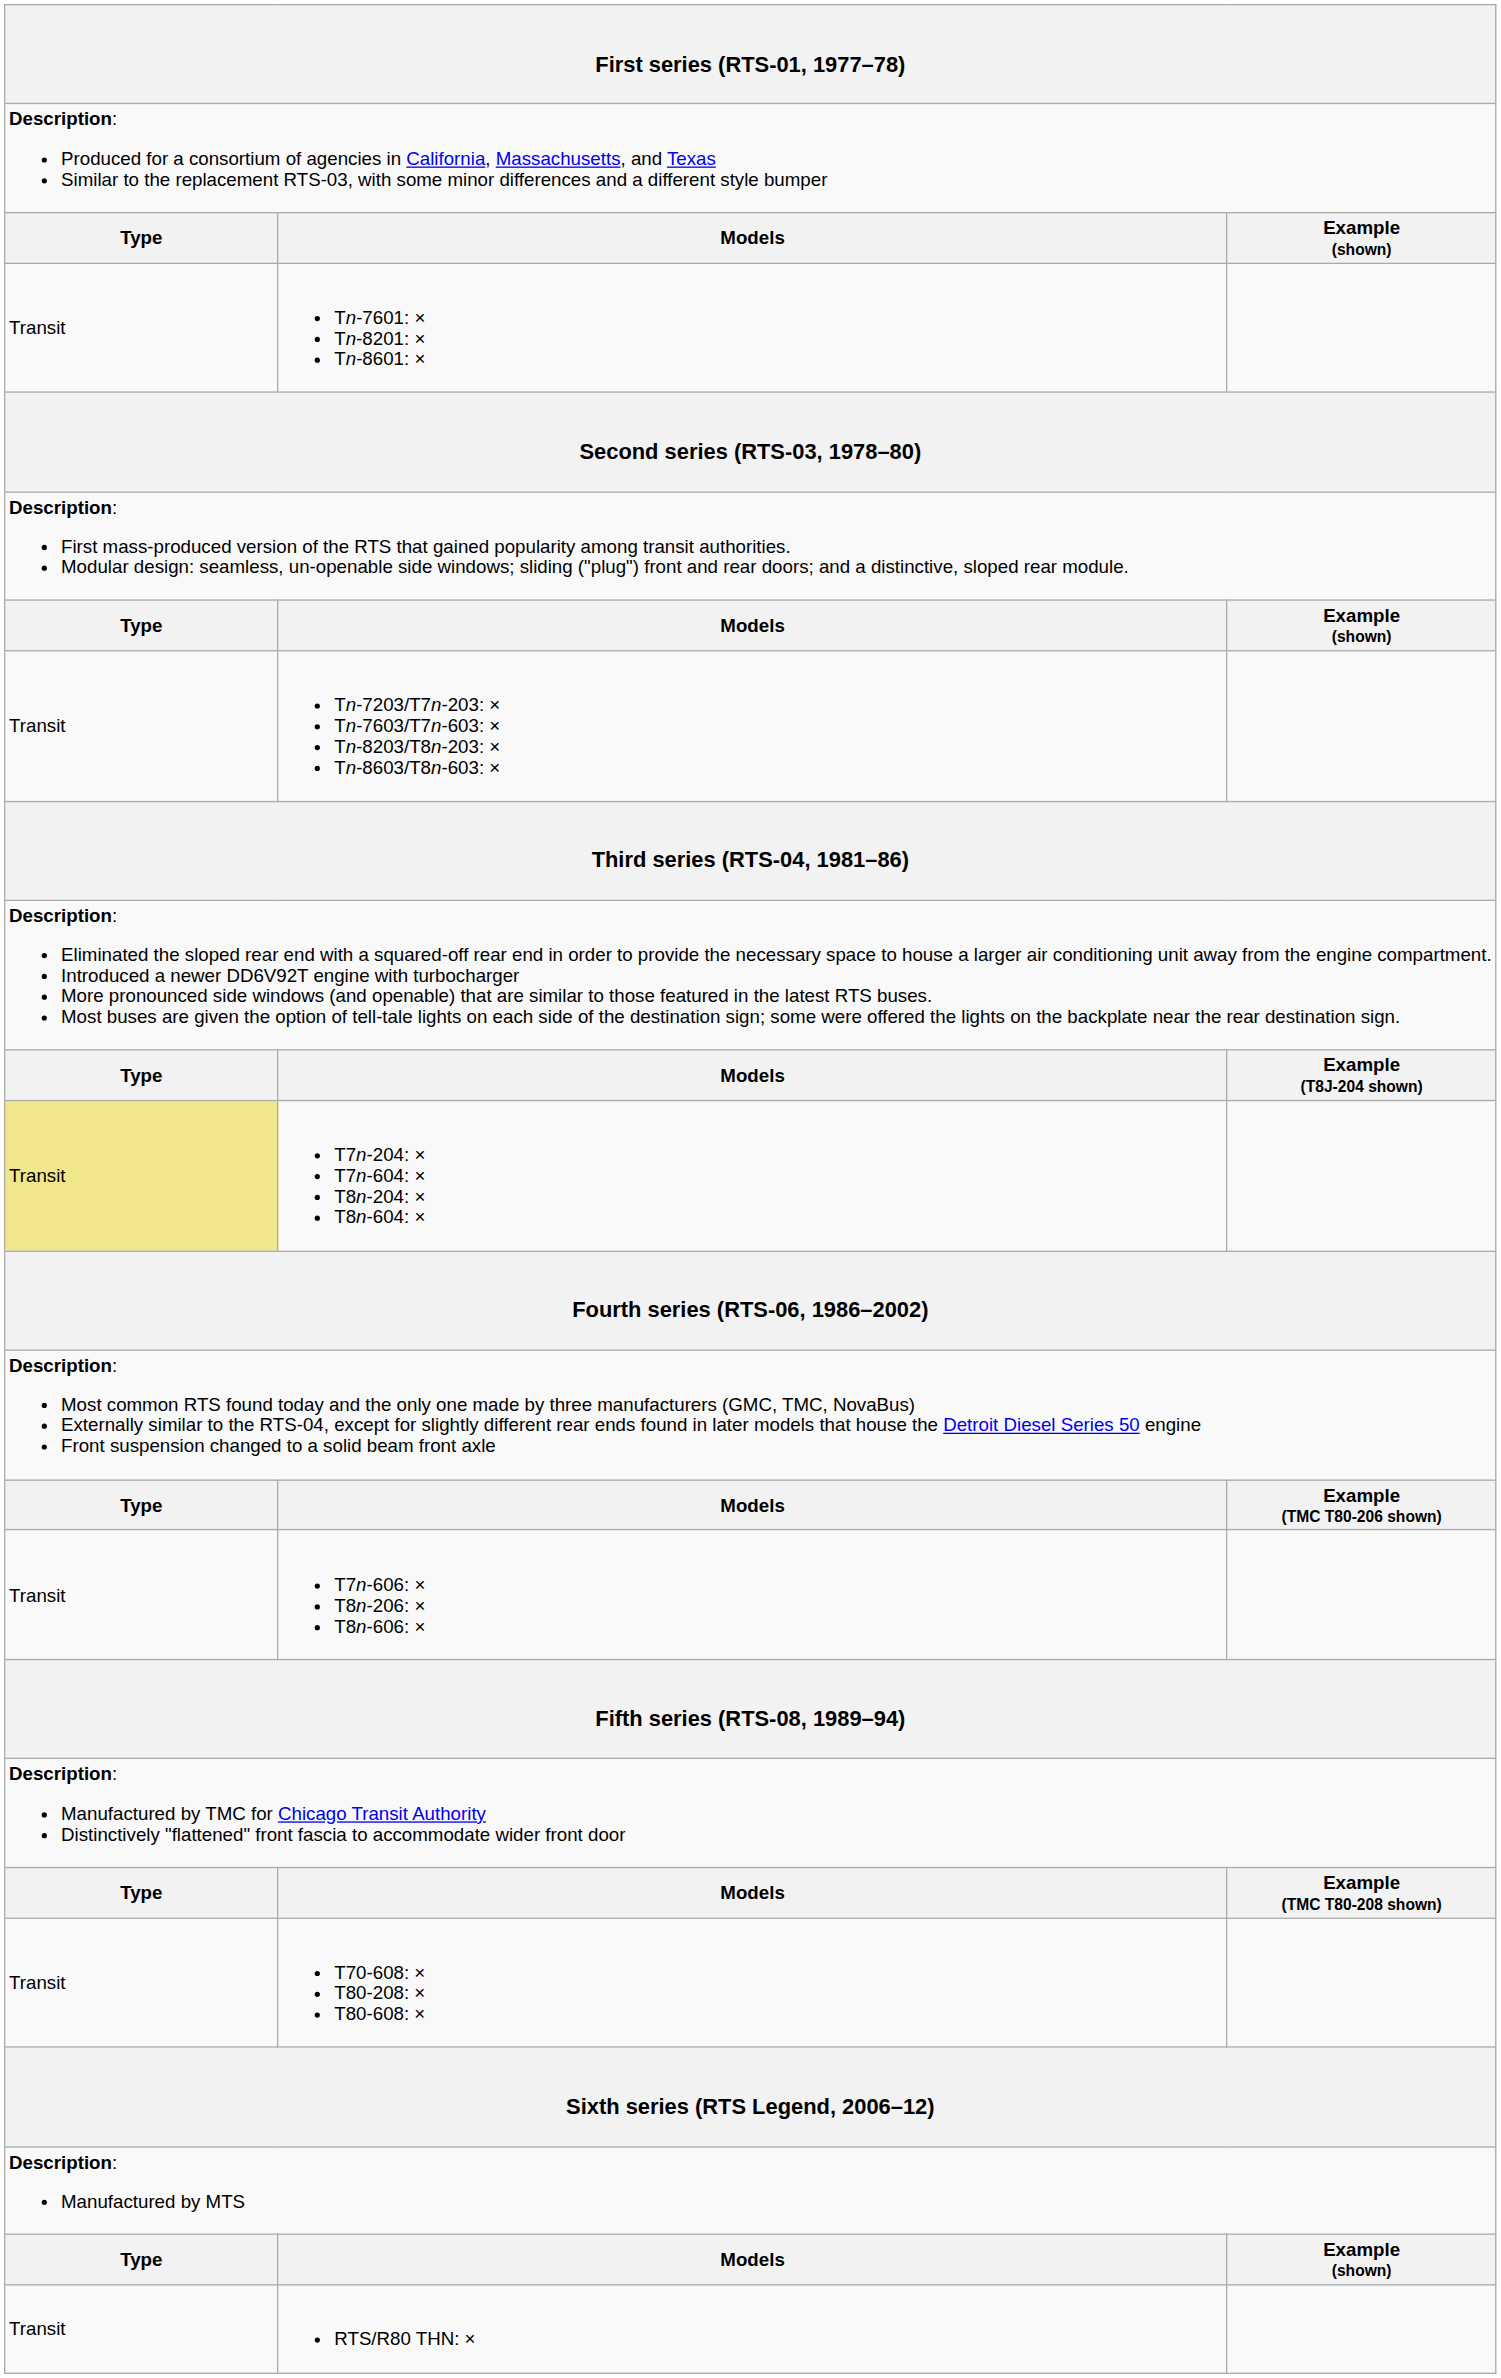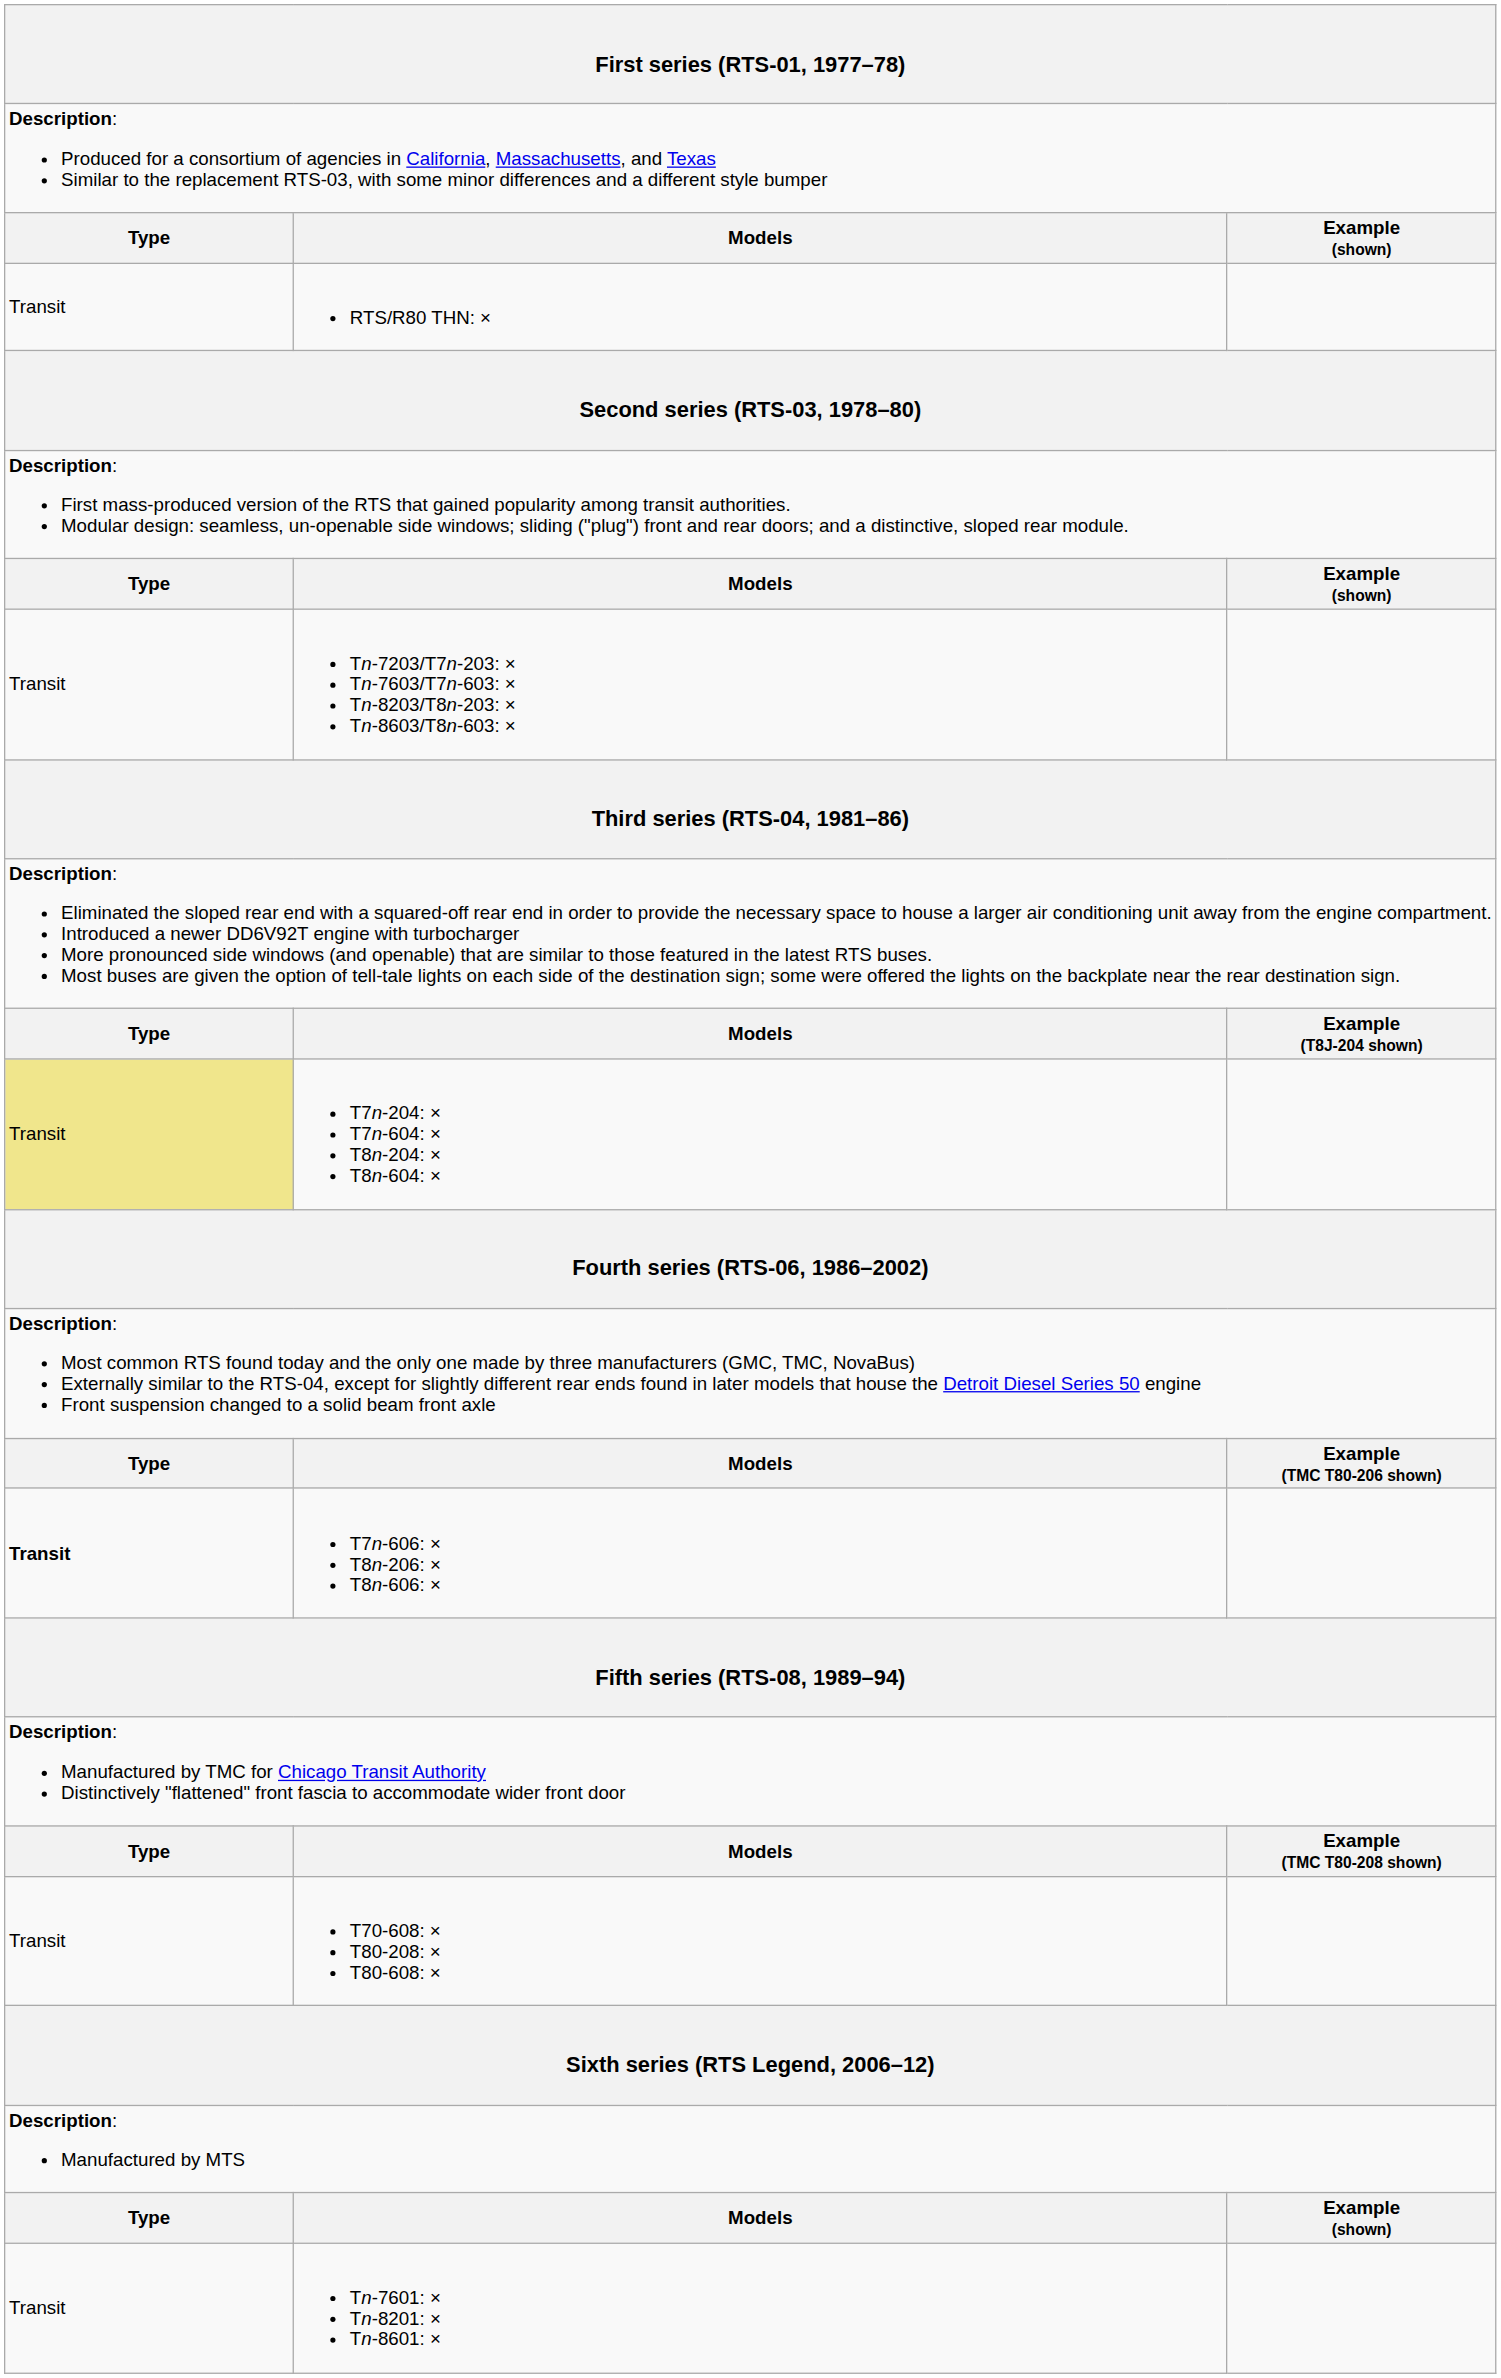rows swapped: Tn-7601: × Tn-8201: × Tn-8601: × <-> RTS/R80 THN: ×
T7n-606: × T8n-206: × T8n-606: × | column 1: normal -> bold
